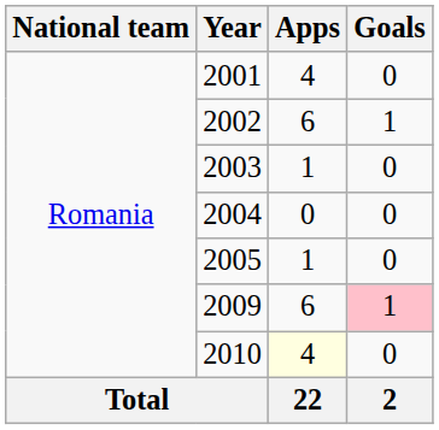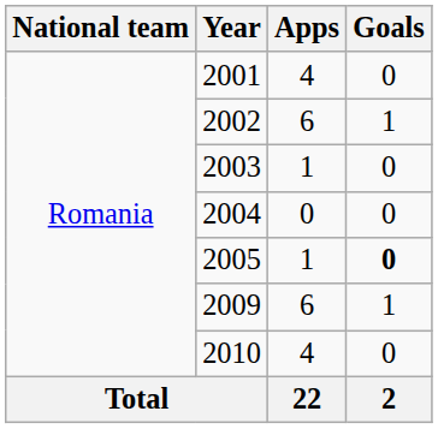2005 | Goals: normal -> bold
2009 | Goals: pink background -> no background
2010 | Apps: lightyellow background -> no background
